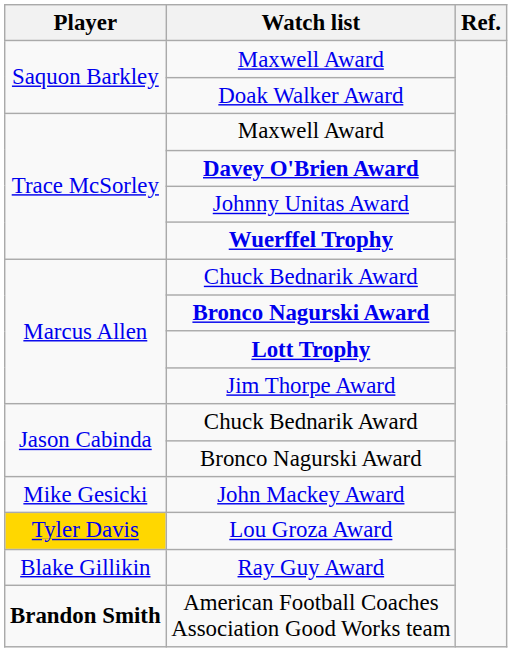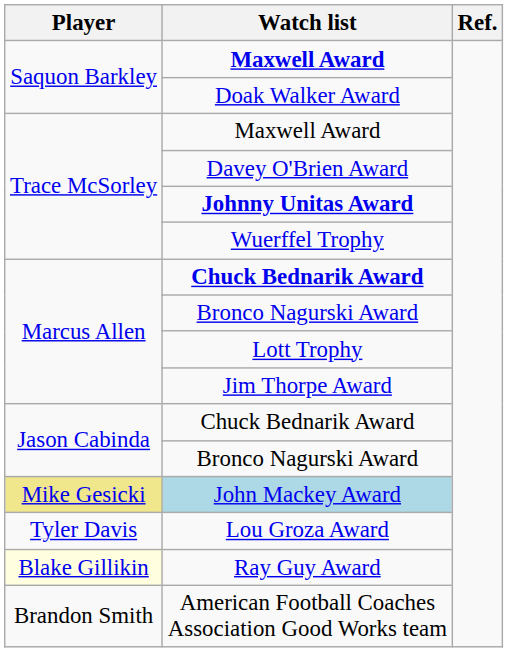Saquon Barkley / Maxwell Award | Watch list: normal -> bold
Davey O'Brien Award | Watch list: bold -> normal
Johnny Unitas Award | Watch list: normal -> bold
Wuerffel Trophy | Watch list: bold -> normal
Marcus Allen / Chuck Bednarik Award | Watch list: normal -> bold
Marcus Allen / Bronco Nagurski Award | Watch list: bold -> normal
Lott Trophy | Watch list: bold -> normal
John Mackey Award | Player: no background -> khaki background
John Mackey Award | Watch list: no background -> lightblue background
Lou Groza Award | Player: gold background -> no background
Ray Guy Award | Player: no background -> lightyellow background
American Football Coaches Association Good Works team | Player: bold -> normal
